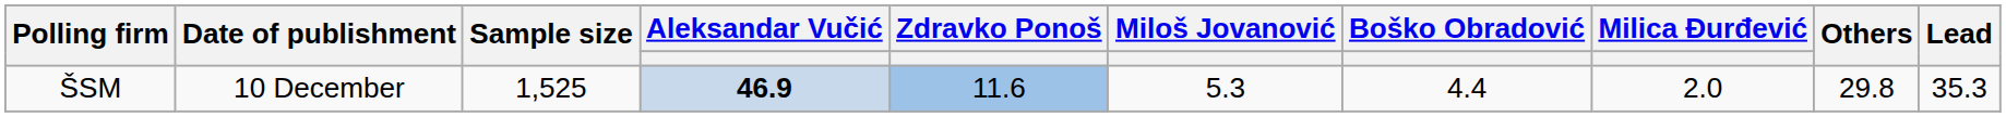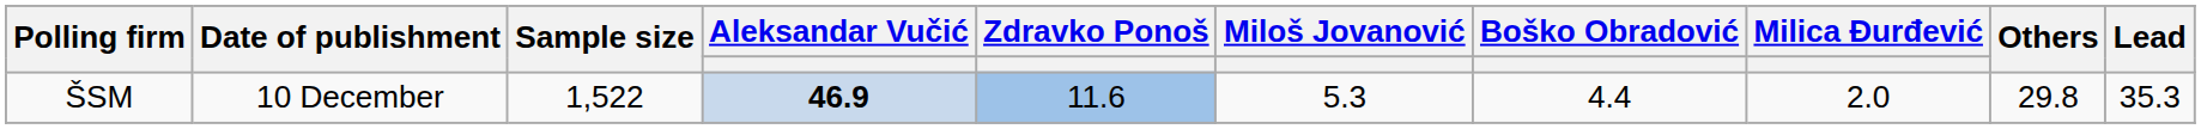ŠSM | Sample size: 1,525 -> 1,522
